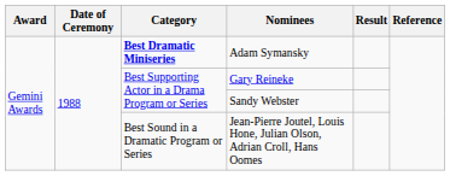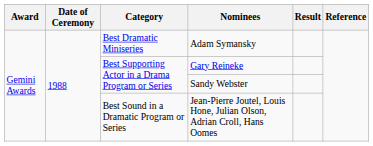Adam Symansky | Category: bold -> normal
